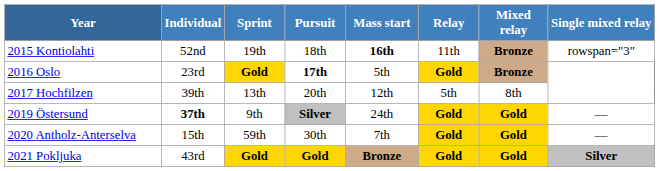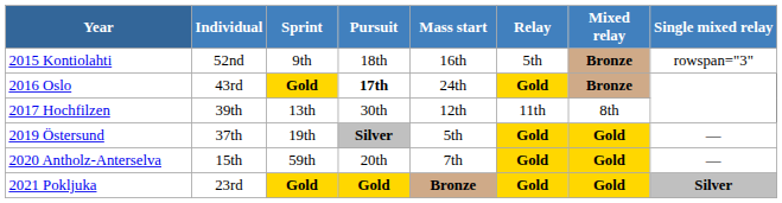2015 Kontiolahti | Sprint: 19th -> 9th
2015 Kontiolahti | Mass start: bold -> normal
2015 Kontiolahti | Relay: 11th -> 5th
2016 Oslo | Individual: 23rd -> 43rd
2016 Oslo | Mass start: 5th -> 24th
2017 Hochfilzen | Pursuit: 20th -> 30th
2017 Hochfilzen | Relay: 5th -> 11th
2019 Östersund | Individual: bold -> normal
2019 Östersund | Sprint: 9th -> 19th
2019 Östersund | Mass start: 24th -> 5th
2020 Antholz-Anterselva | Pursuit: 30th -> 20th
2021 Pokljuka | Individual: 43rd -> 23rd
